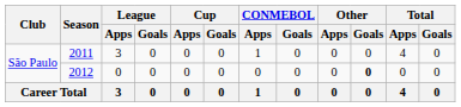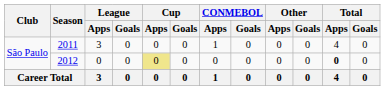2012 | Cup / Apps: no background -> khaki background
2012 | Other / Goals: bold -> normal
2012 | Total / Apps: normal -> bold
